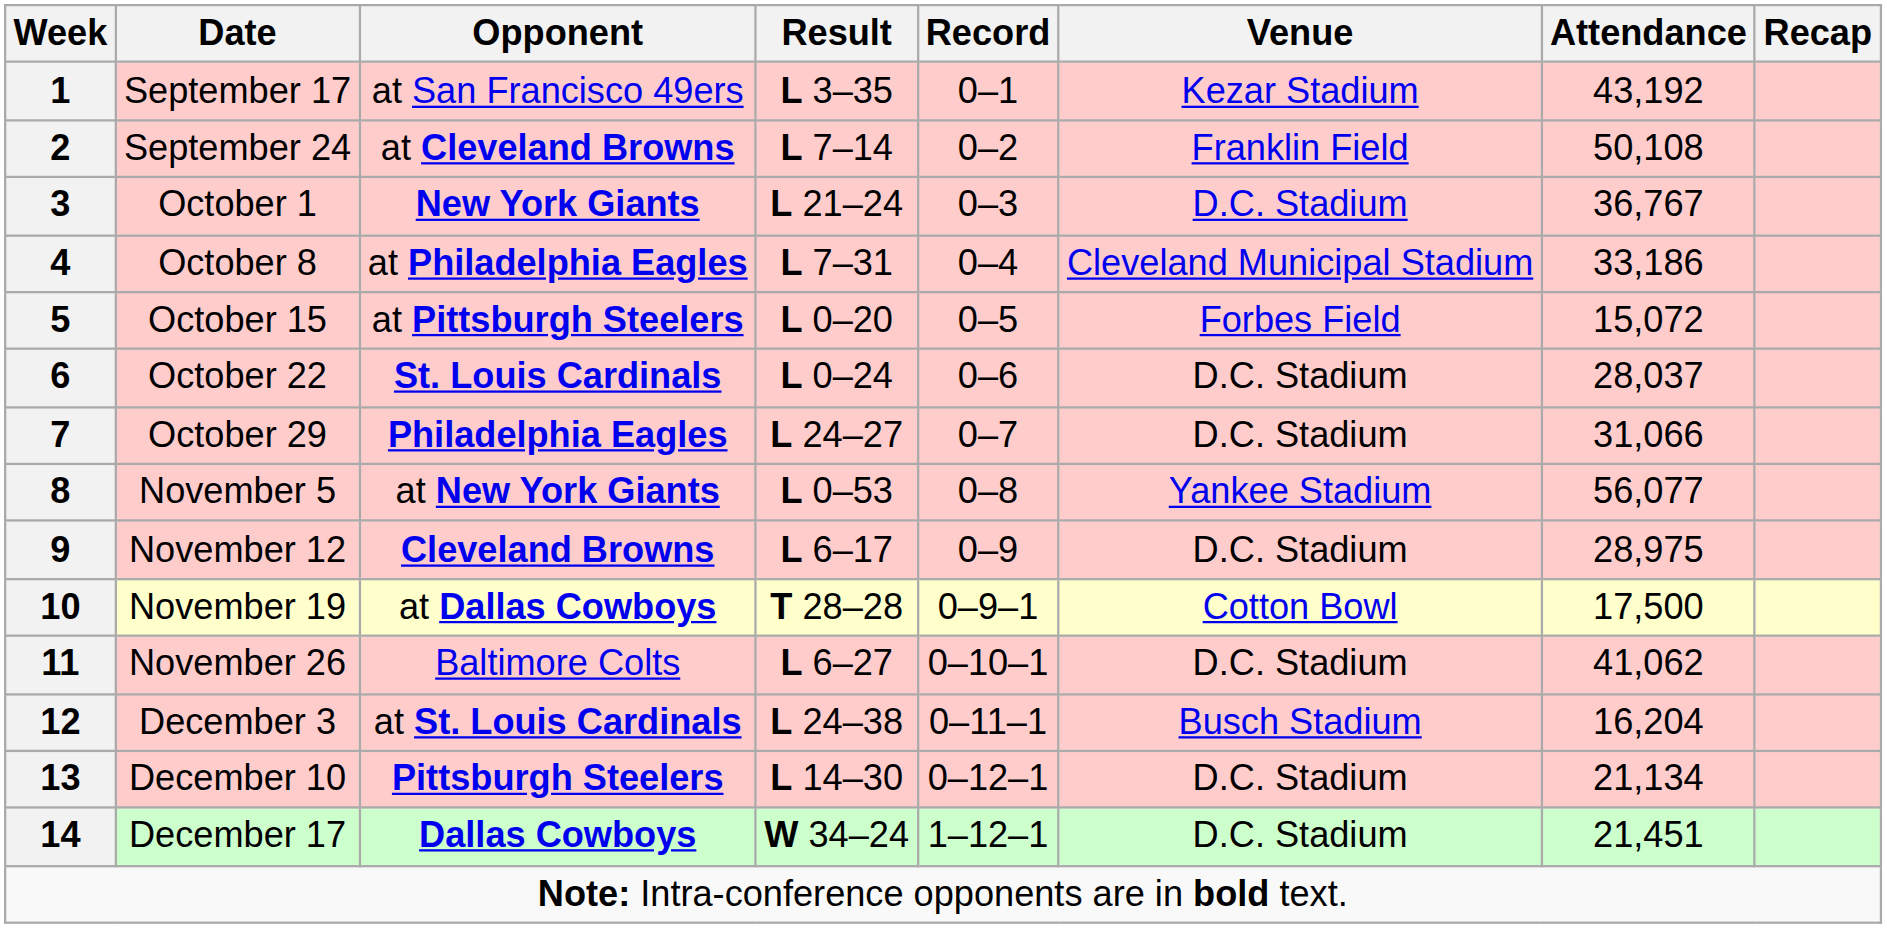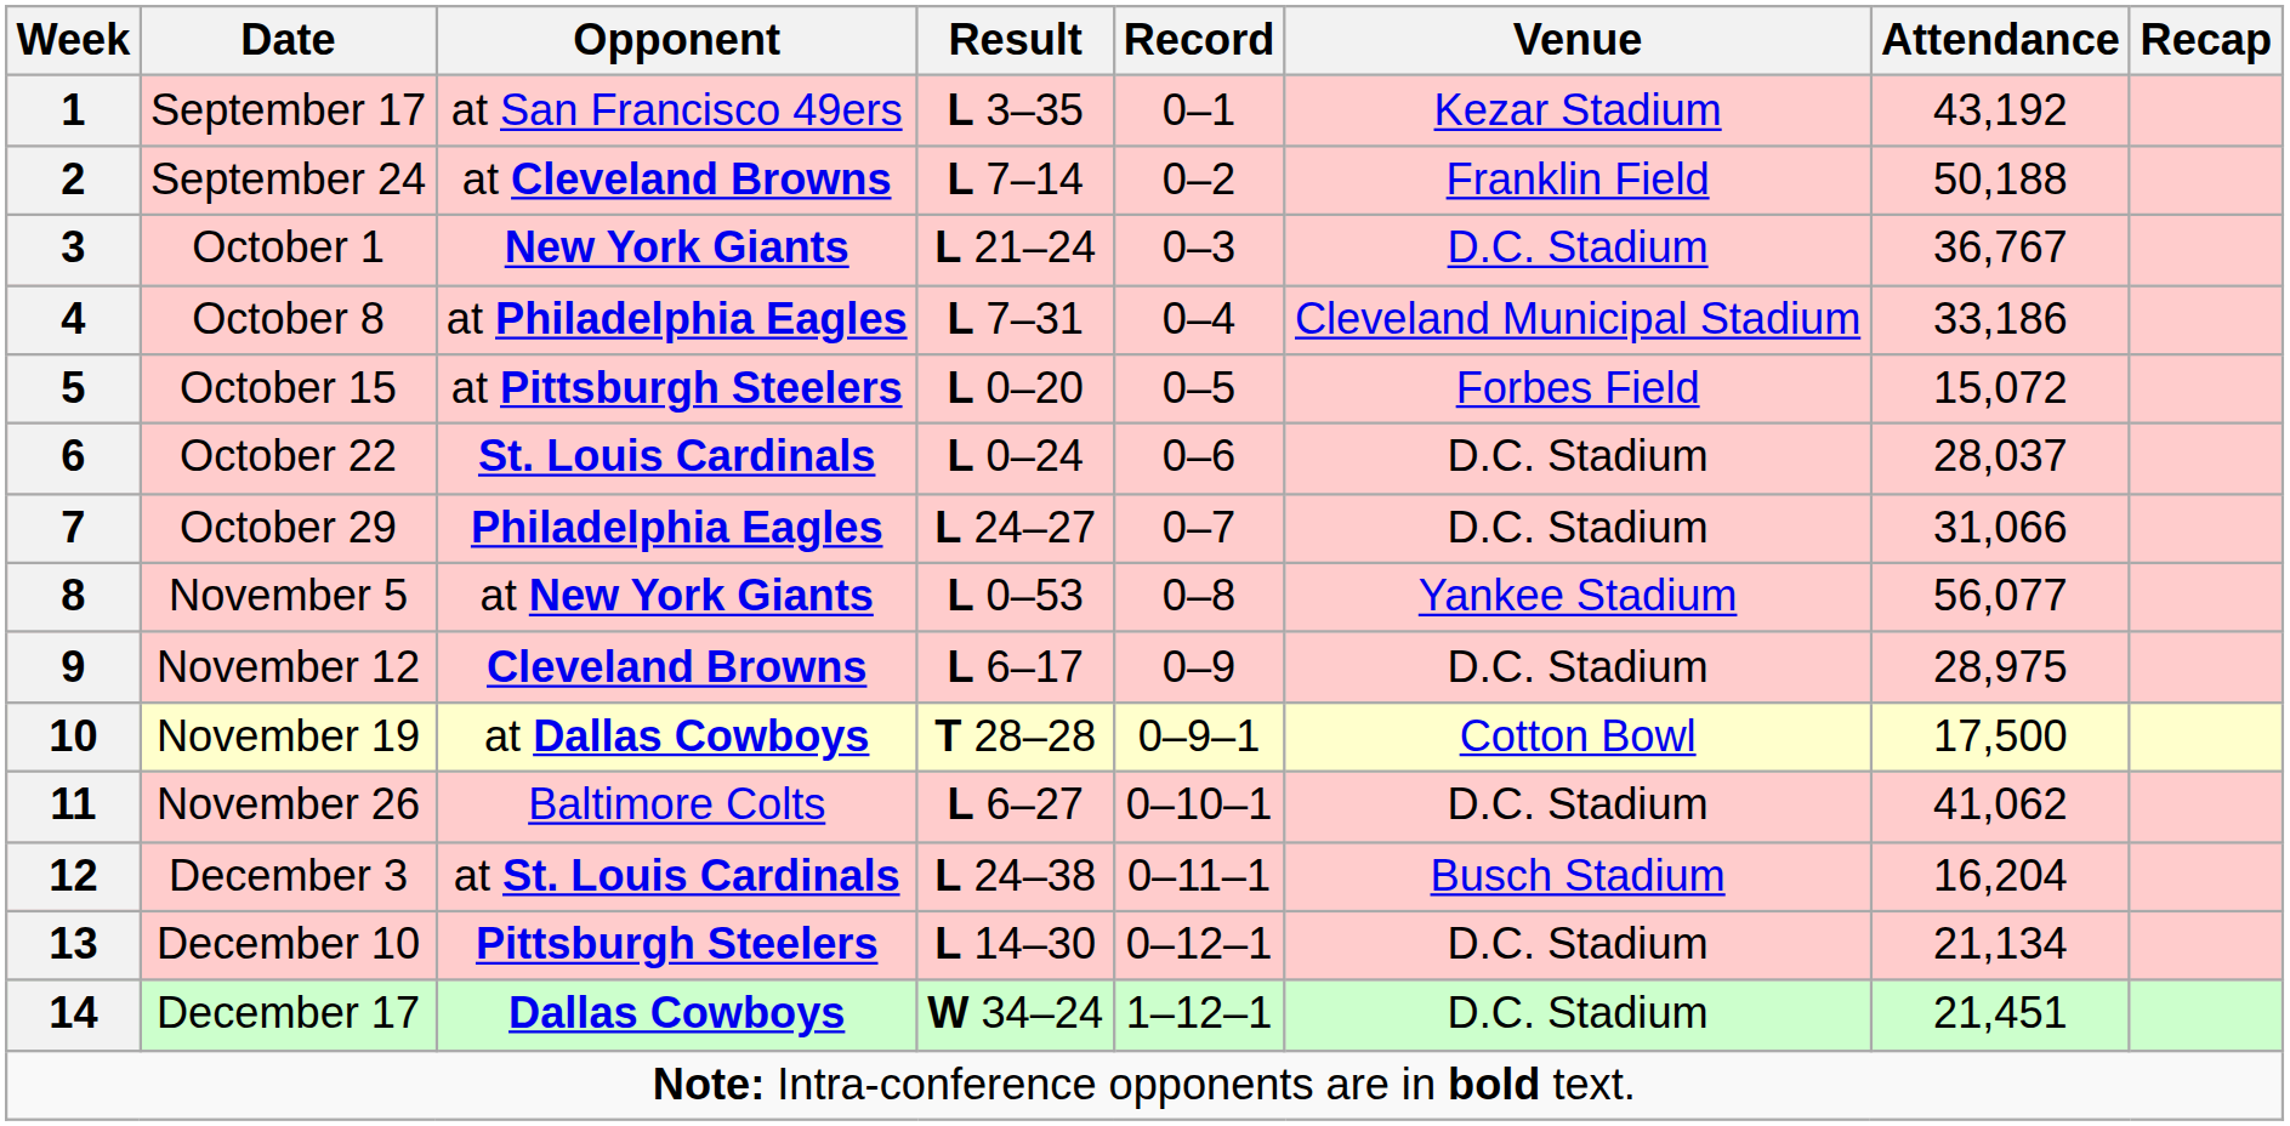2 | Attendance: 50,108 -> 50,188
